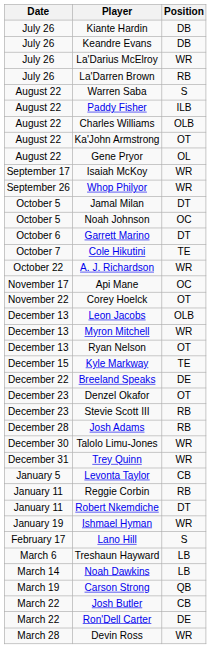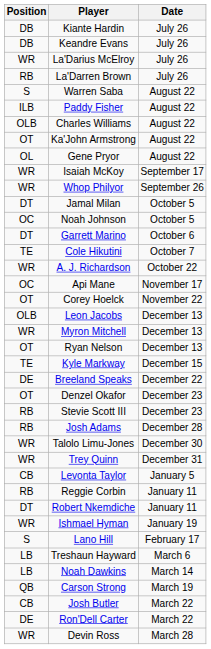columns swapped: Position <-> Date
